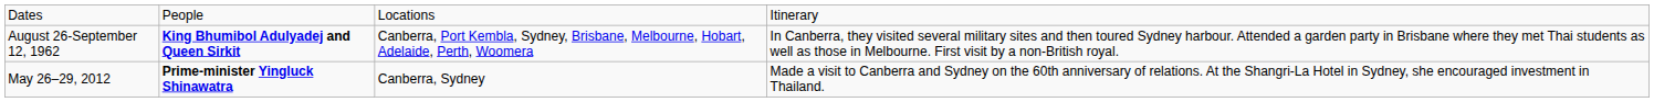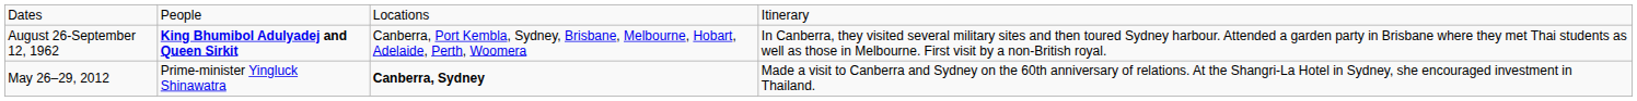May 26–29, 2012 | column 2: bold -> normal
May 26–29, 2012 | column 3: normal -> bold
